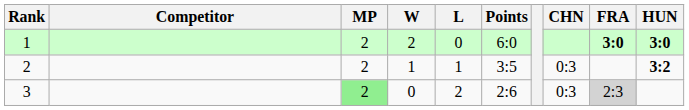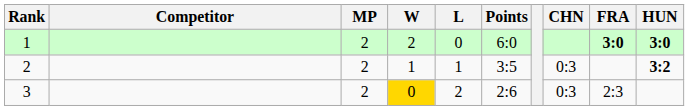3 | MP: lightgreen background -> no background
3 | W: no background -> gold background
3 | FRA: lightgrey background -> no background
